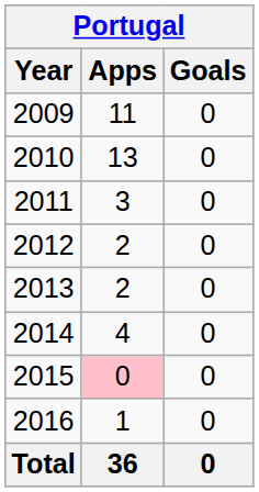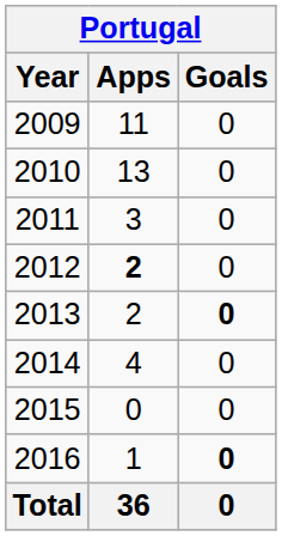2012 | Apps: normal -> bold
2013 | Goals: normal -> bold
2015 | Apps: pink background -> no background
2016 | Goals: normal -> bold
